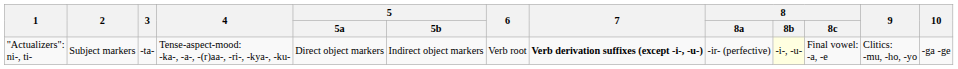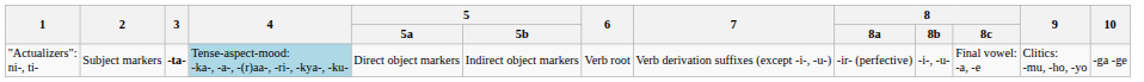"Actualizers": ni-, ti- | 3: normal -> bold
"Actualizers": ni-, ti- | 4: no background -> lightblue background
"Actualizers": ni-, ti- | 7: bold -> normal
"Actualizers": ni-, ti- | 8 / 8b: lightyellow background -> no background
